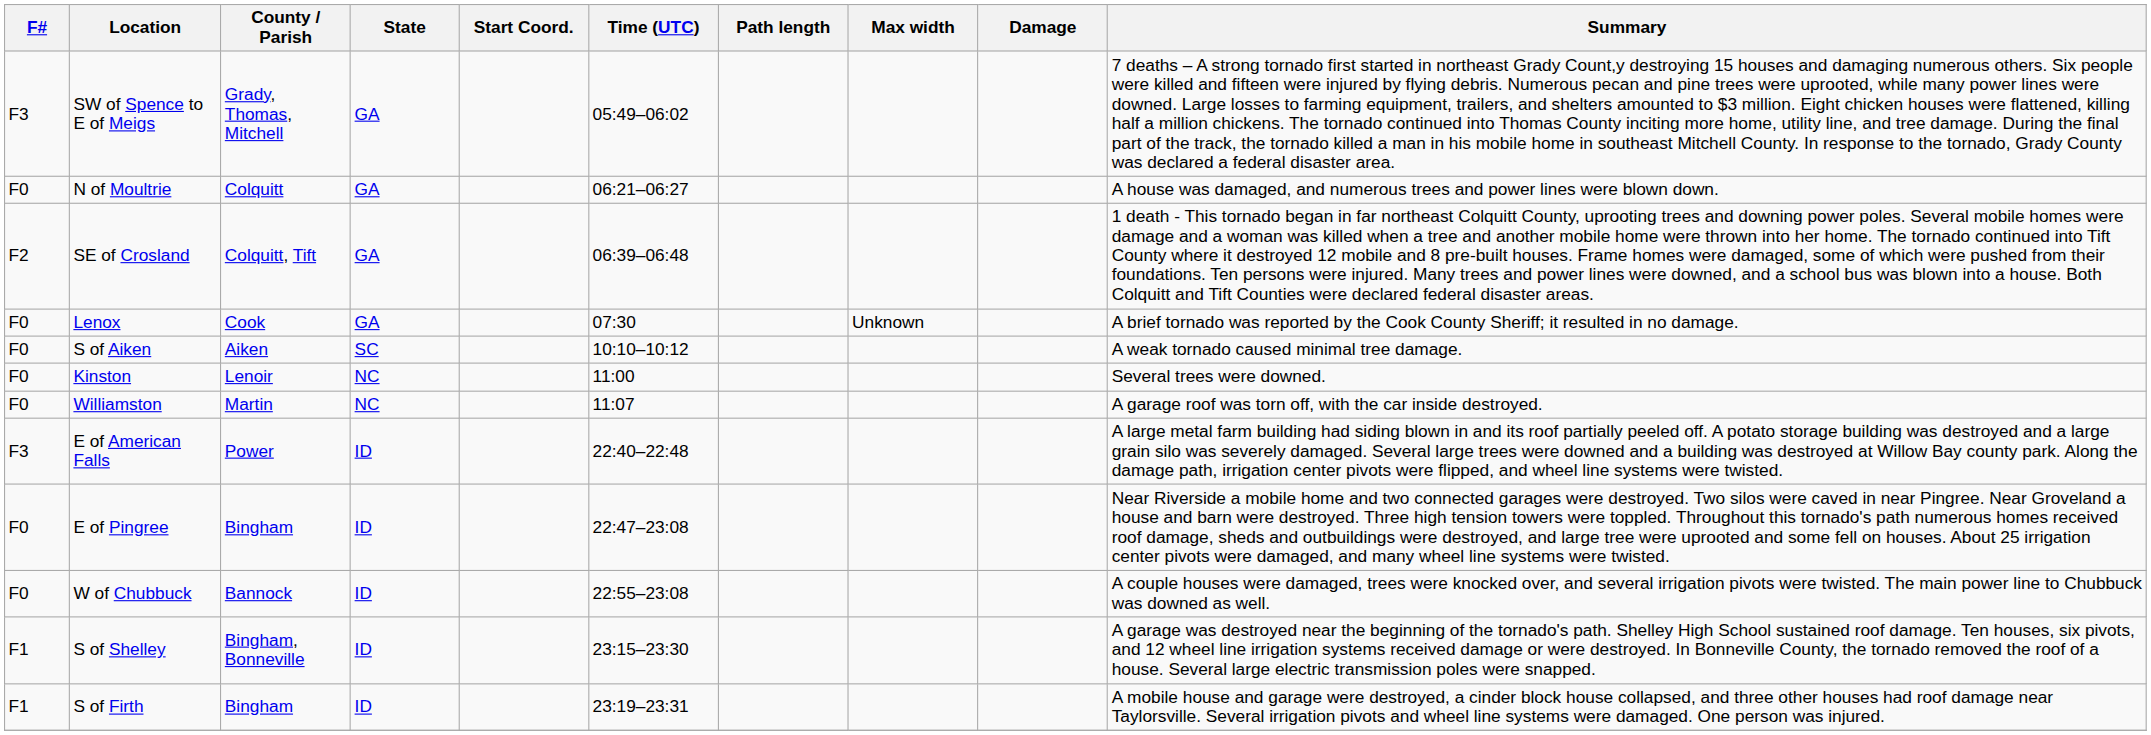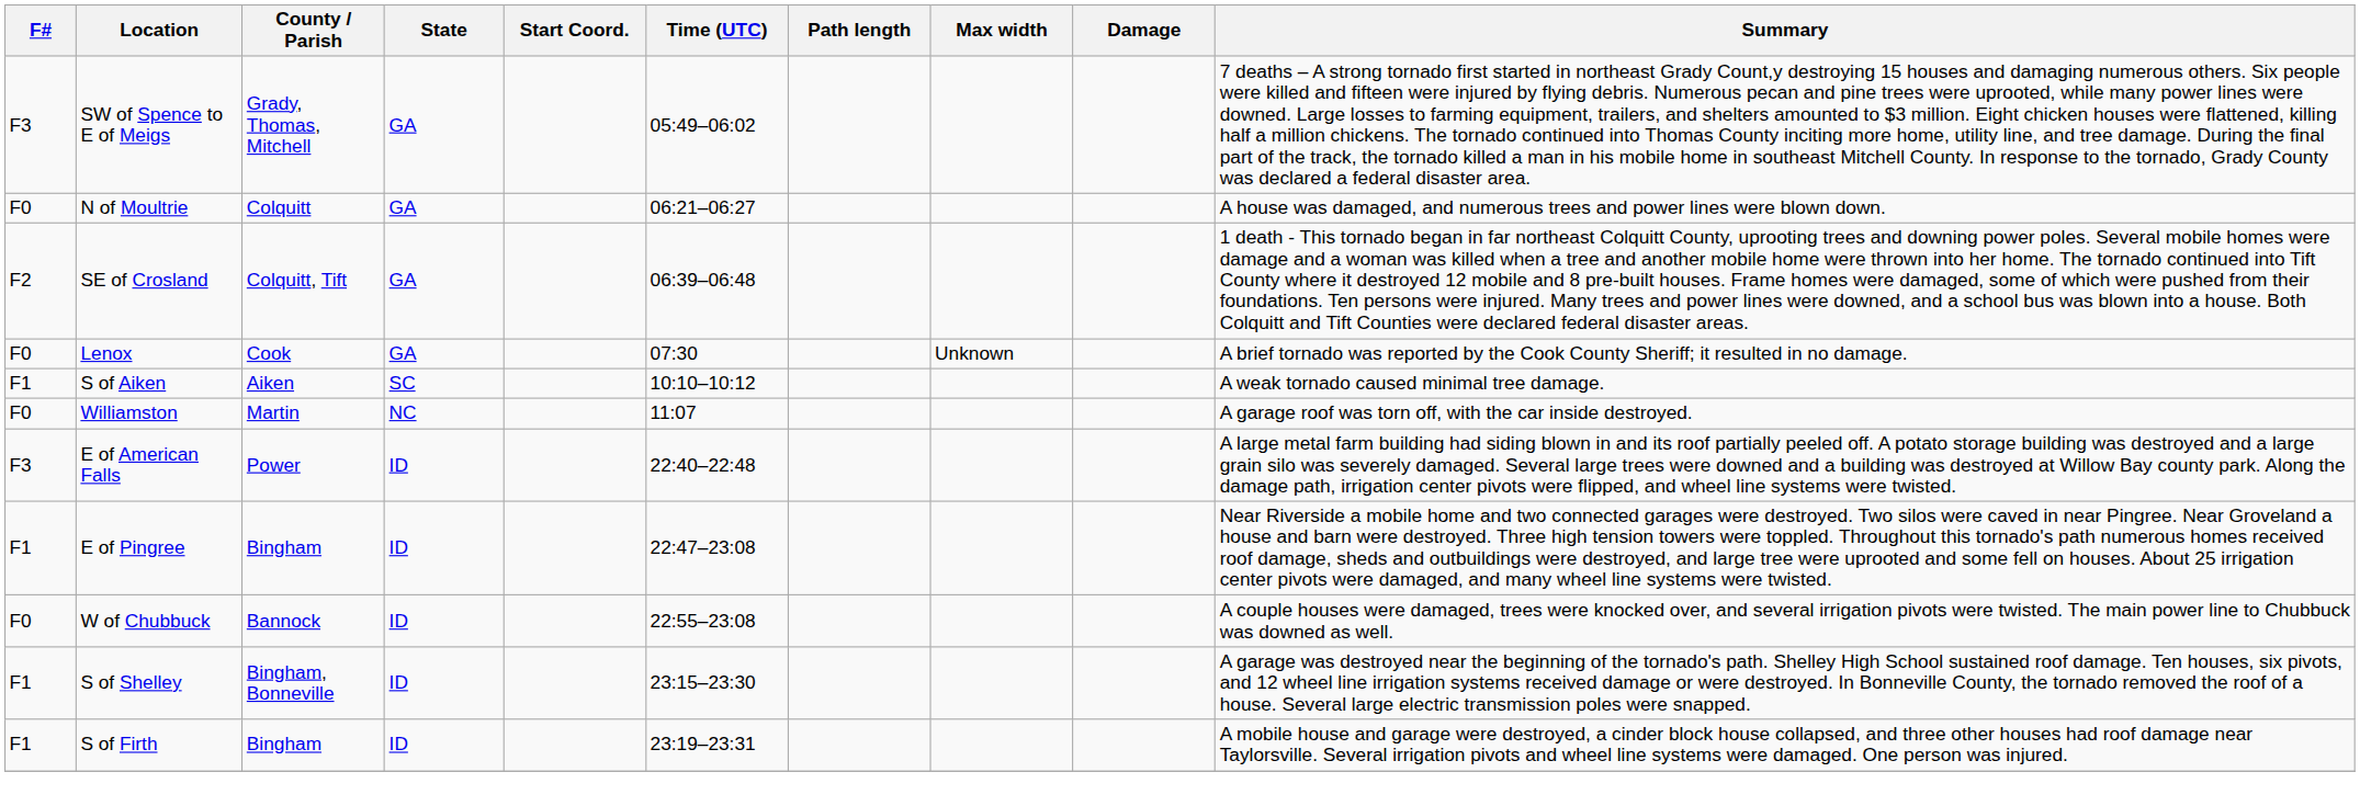S of Aiken | F#: F0 -> F1
- row: F0 | Kinston | Lenoir | NC | 11:00 | Several trees were downed.
E of Pingree | F#: F0 -> F1
